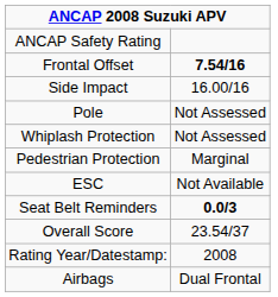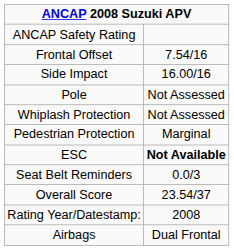Frontal Offset | column 2: bold -> normal
ESC | column 2: normal -> bold
Seat Belt Reminders | column 2: bold -> normal
